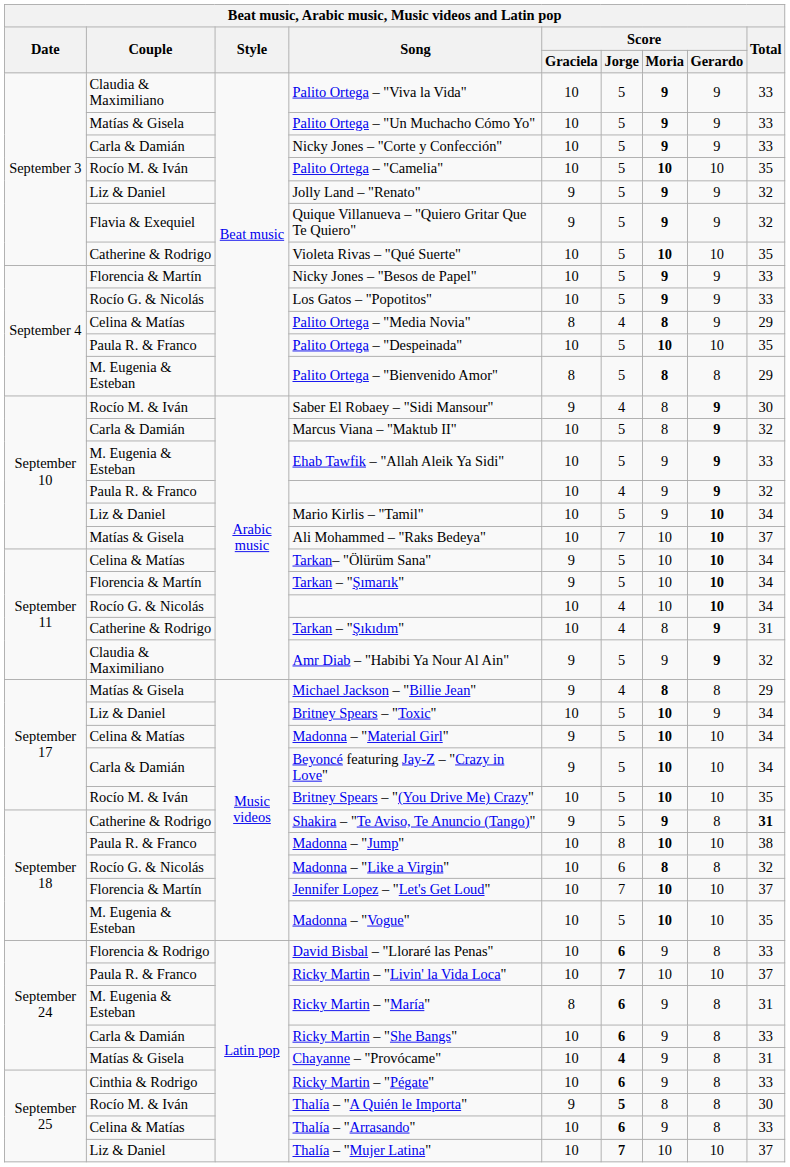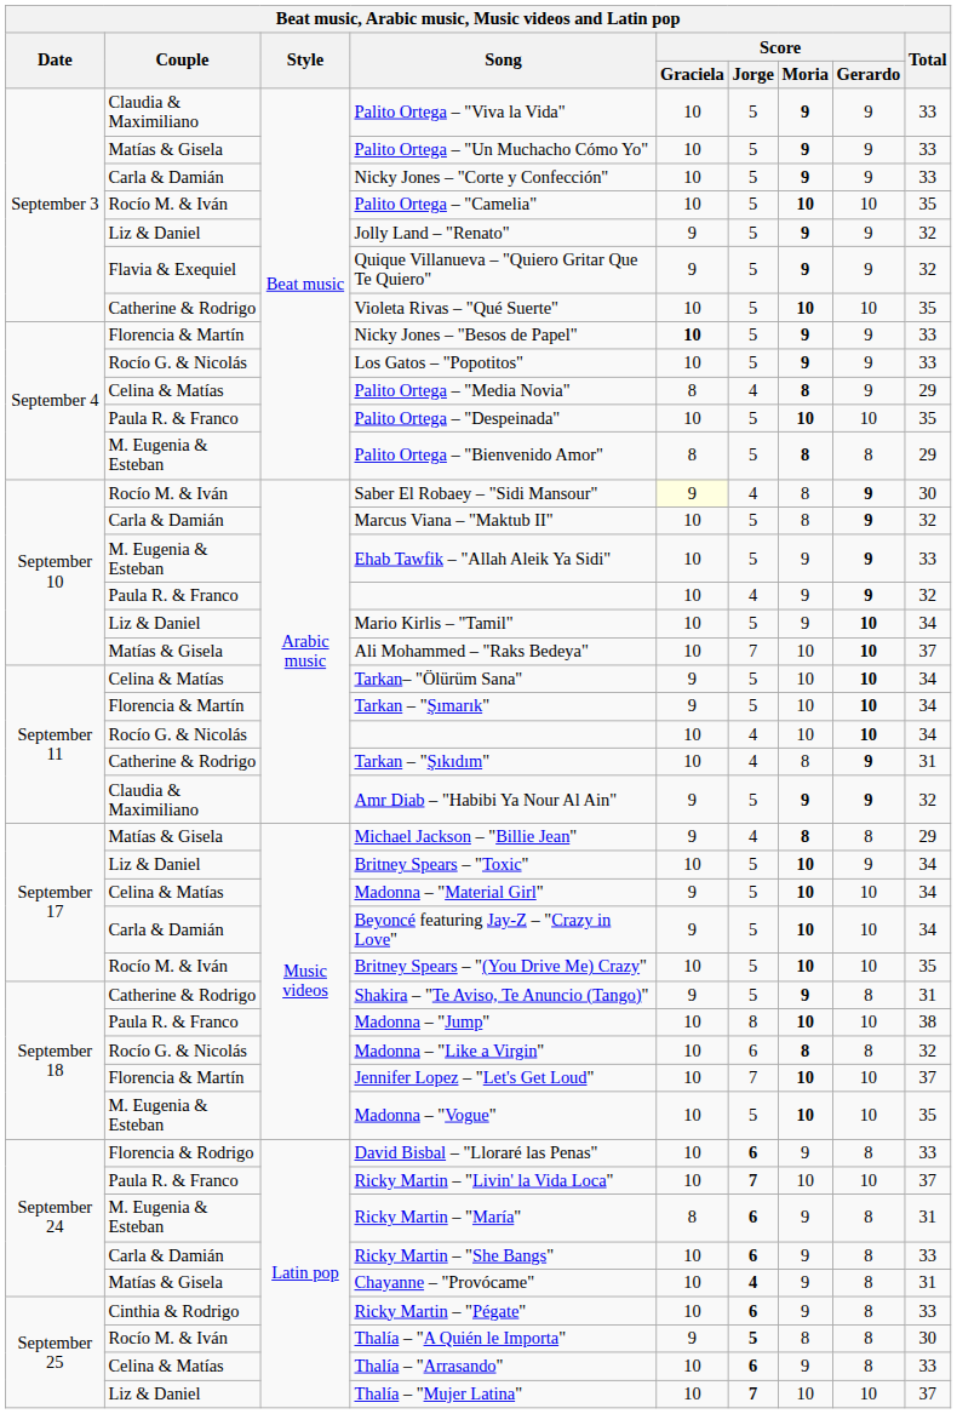Nicky Jones – "Besos de Papel" | Score / Graciela: normal -> bold
Saber El Robaey – "Sidi Mansour" | Score / Graciela: no background -> lightyellow background
Amr Diab – "Habibi Ya Nour Al Ain" | Score / Moria: normal -> bold
Shakira – "Te Aviso, Te Anuncio (Tango)" | Total: bold -> normal
